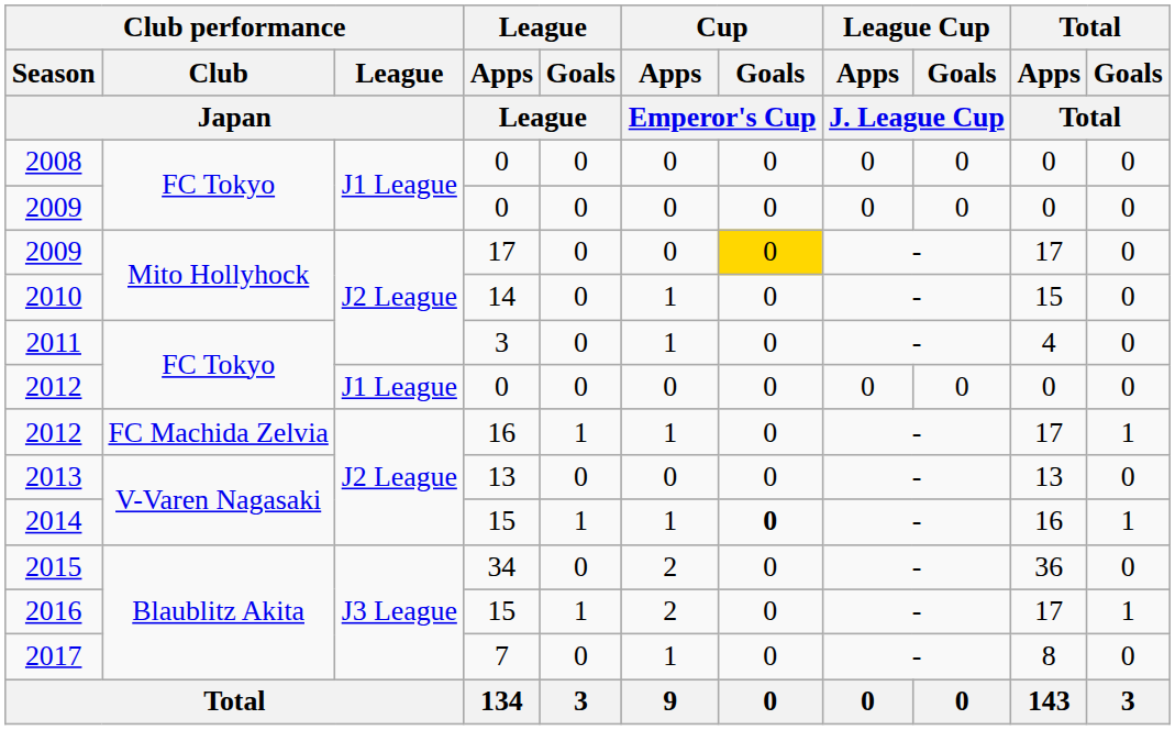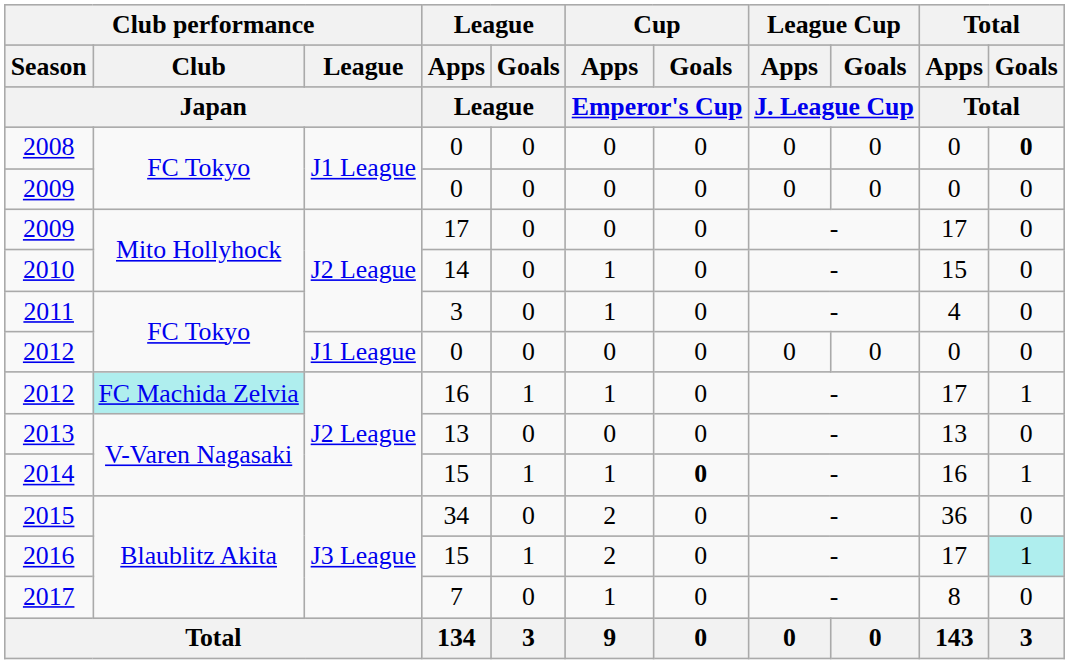2008 | Total / Goals / Total: normal -> bold
2009 / 17 | Cup / Goals / Emperor's Cup: gold background -> no background
2012 / 16 | Club performance / Club / Japan: no background -> paleturquoise background
2016 | Total / Goals / Total: no background -> paleturquoise background
